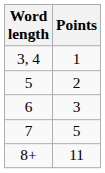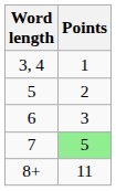7 | Points: no background -> lightgreen background
